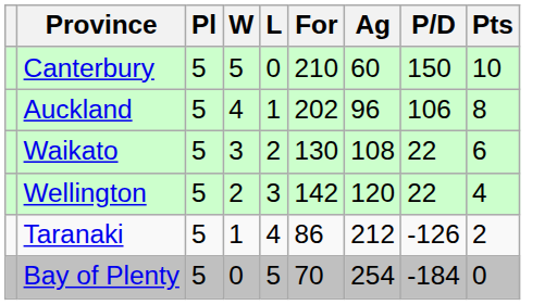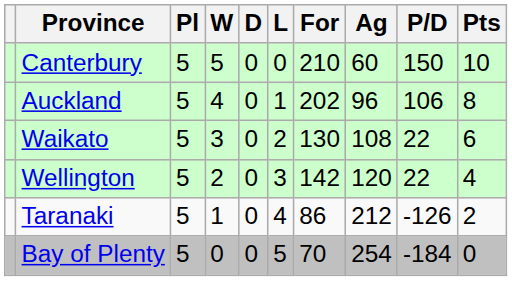+ column: D | 0 | 0 | 0 | 0 | 0 | 0
